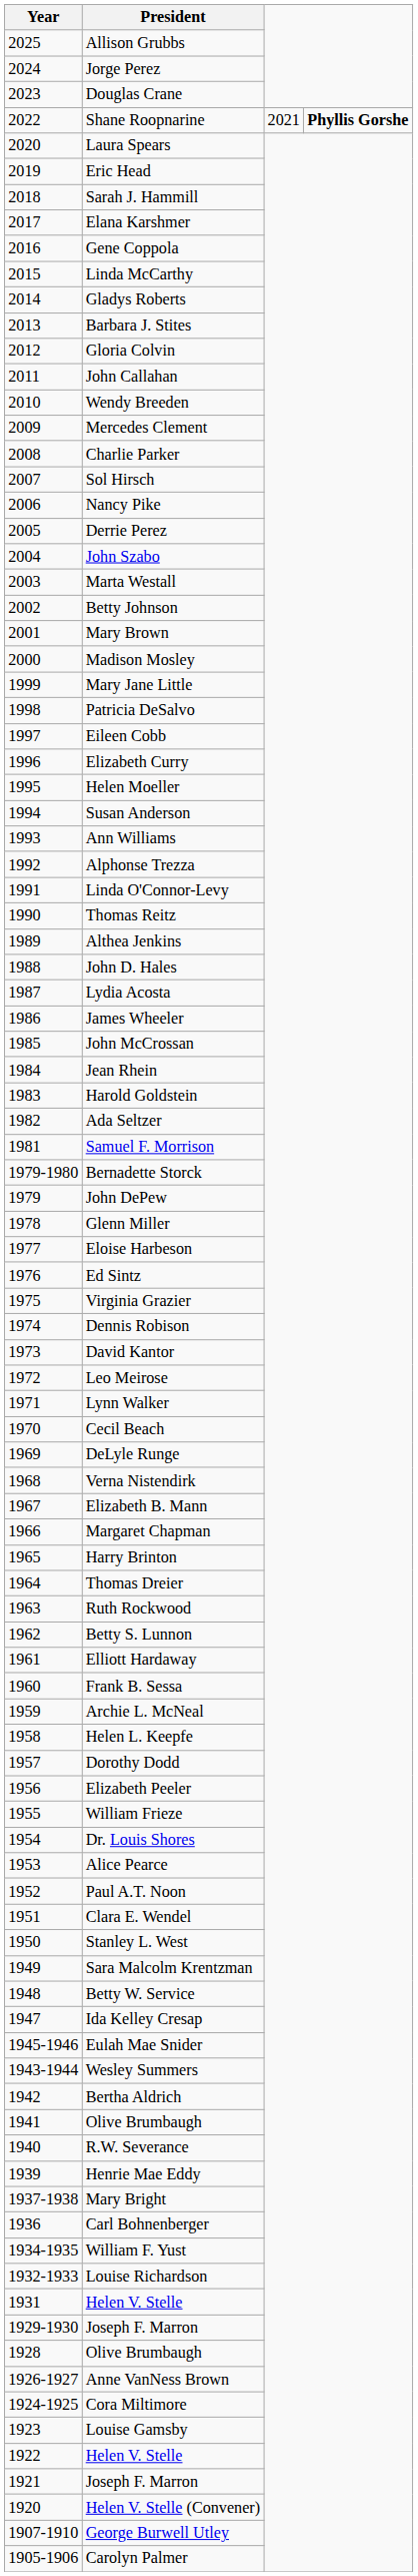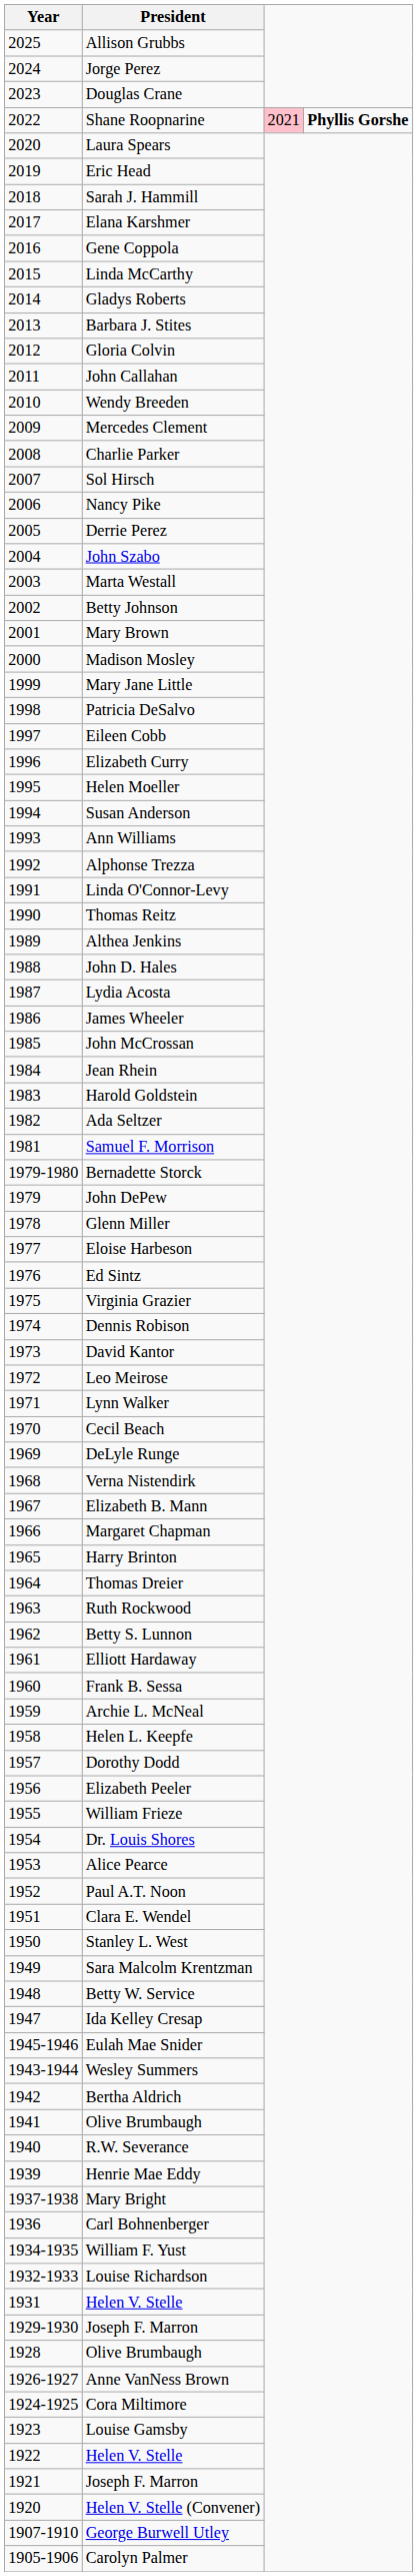Shane Roopnarine | column 3: no background -> pink background
